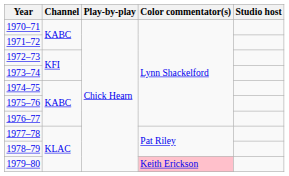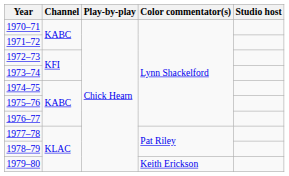1979–80 | Color commentator(s): pink background -> no background
